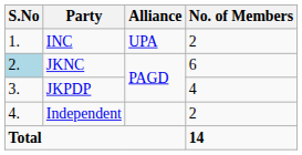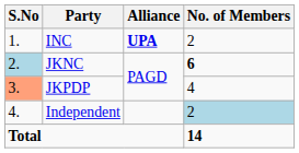INC | Alliance: normal -> bold
JKNC | No. of Members: normal -> bold
JKPDP | S.No: no background -> lightsalmon background
Independent | No. of Members: no background -> lightblue background
